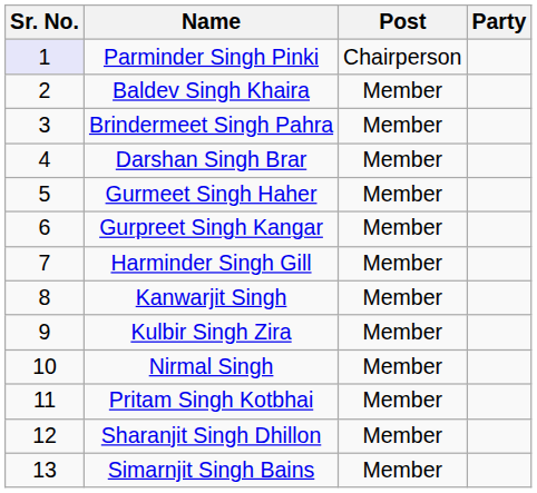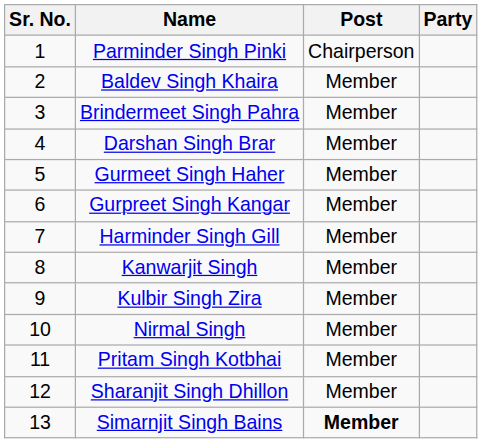Parminder Singh Pinki | Sr. No.: lavender background -> no background
Simarnjit Singh Bains | Post: normal -> bold
